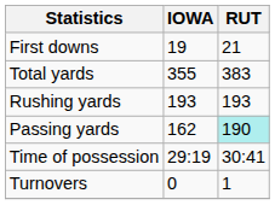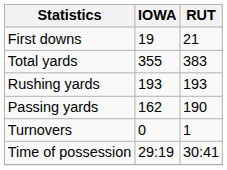Passing yards | RUT: paleturquoise background -> no background
rows swapped: Turnovers <-> Time of possession
